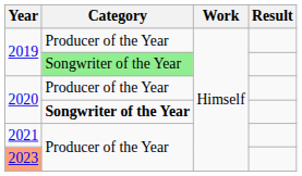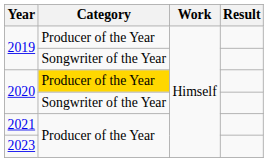2019 / Songwriter of the Year | Category: lightgreen background -> no background
2020 / Producer of the Year | Category: no background -> gold background
2020 / Songwriter of the Year | Category: bold -> normal
2023 | Year: lightsalmon background -> no background
